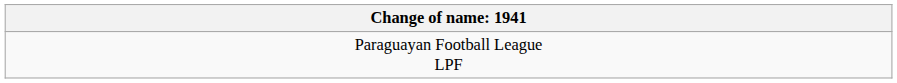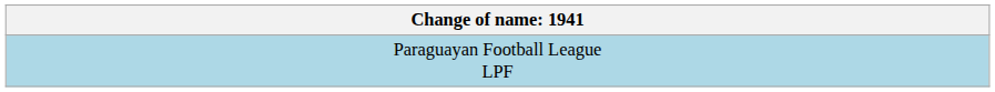row 2 | column 1: no background -> lightblue background
